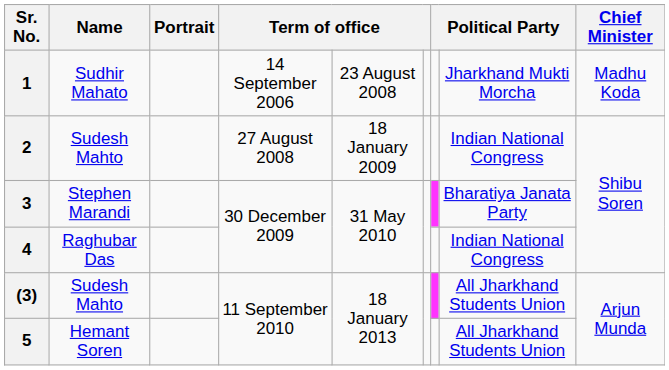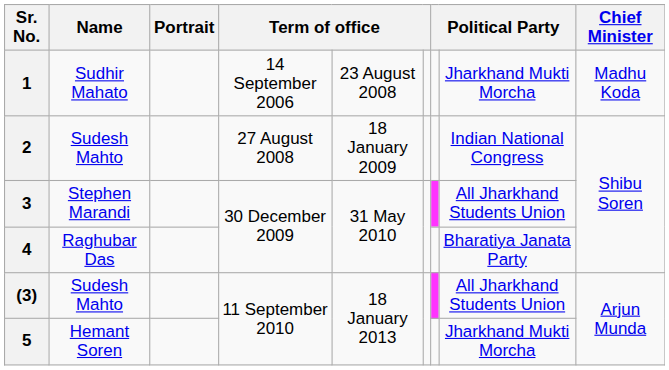3 | column 8: Bharatiya Janata Party -> All Jharkhand Students Union
4 | column 8: Indian National Congress -> Bharatiya Janata Party
5 | column 8: All Jharkhand Students Union -> Jharkhand Mukti Morcha
